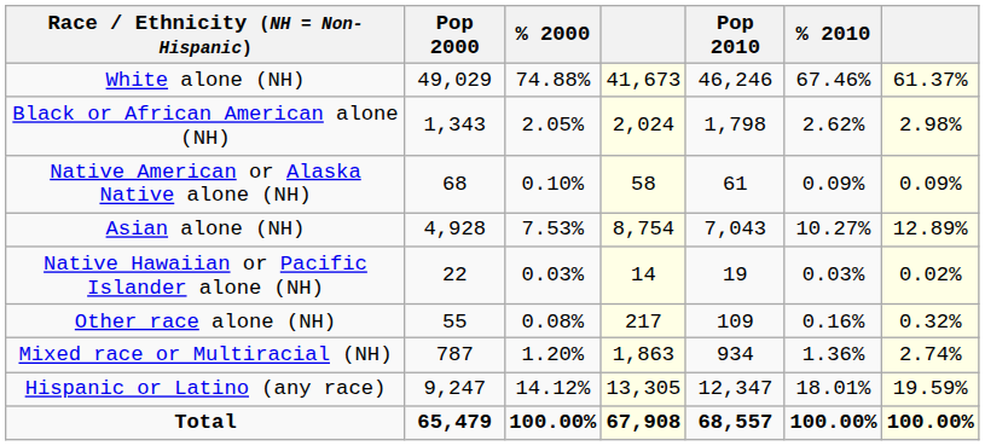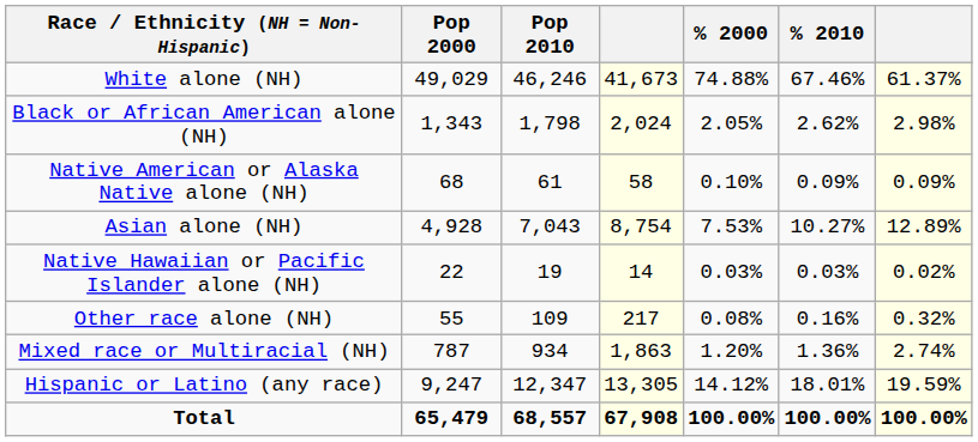columns swapped: Pop 2010 <-> % 2000
